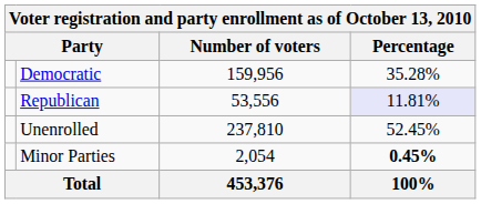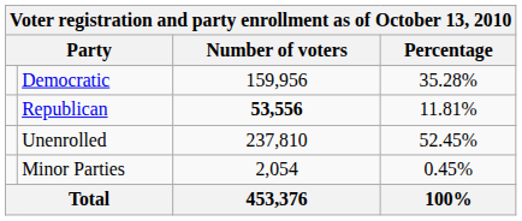Republican | Number of voters: normal -> bold
Republican | Percentage: lavender background -> no background
Minor Parties | Percentage: bold -> normal
